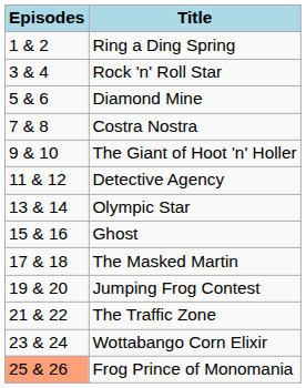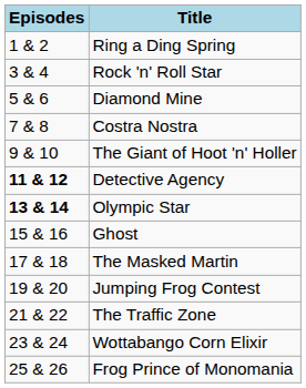Detective Agency | Episodes: normal -> bold
Olympic Star | Episodes: normal -> bold
Frog Prince of Monomania | Episodes: lightsalmon background -> no background
